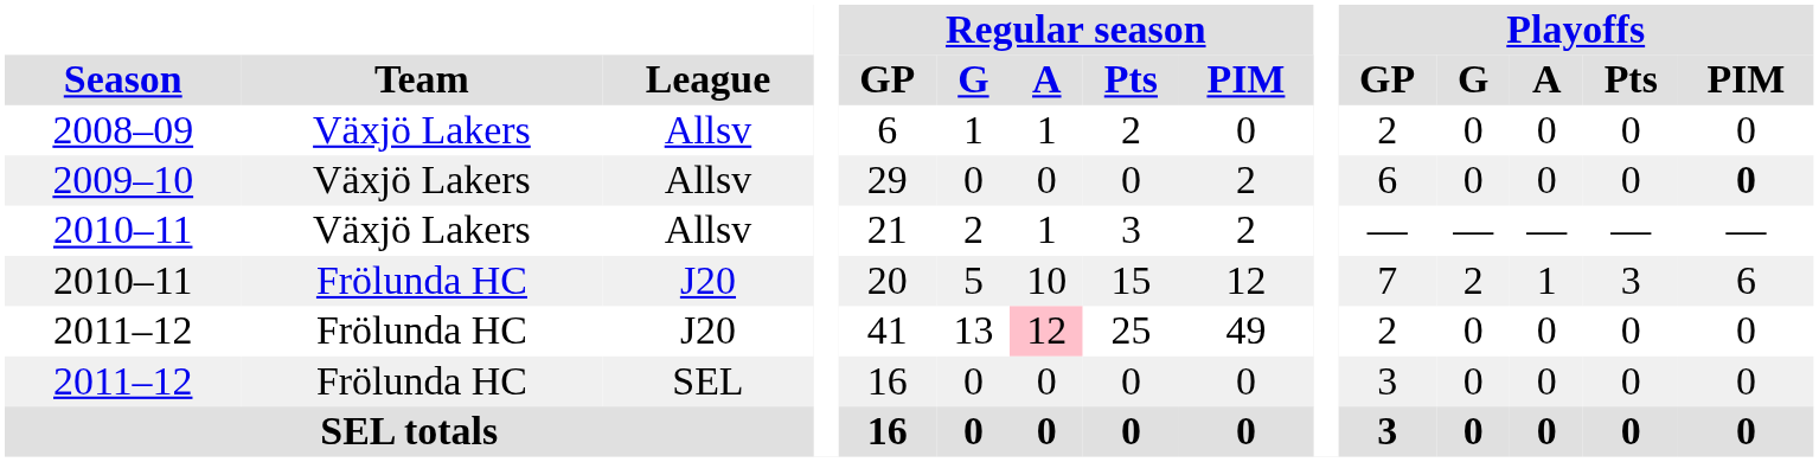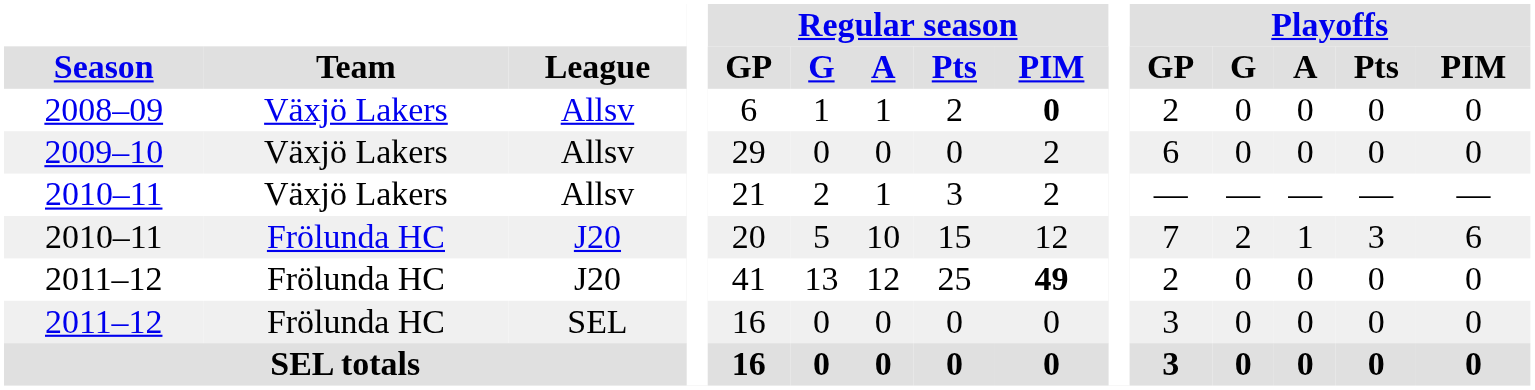2008–09 | Regular season / PIM: normal -> bold
2009–10 | Playoffs / PIM: bold -> normal
2011–12 / J20 | Regular season / A: pink background -> no background
2011–12 / J20 | Regular season / PIM: normal -> bold
